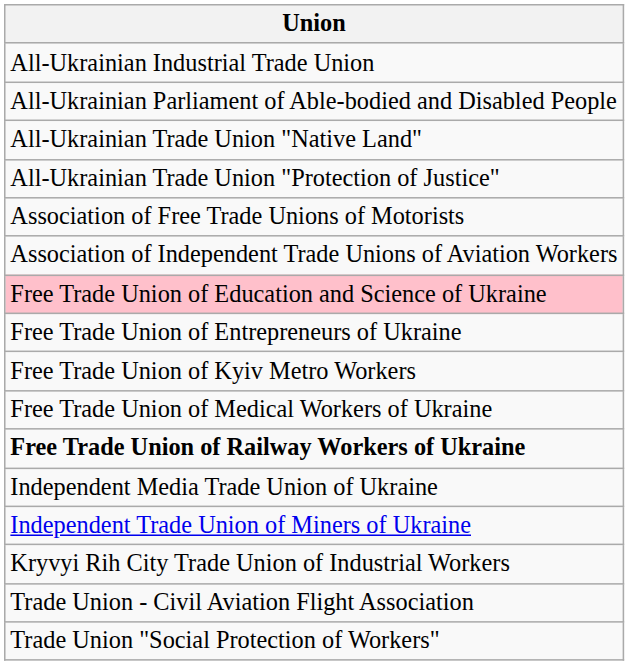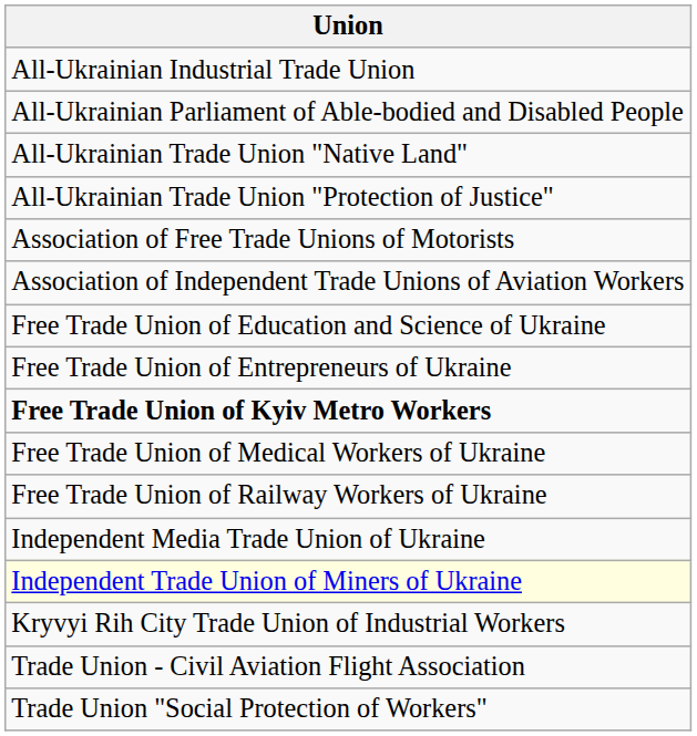row 8 | column 1: pink background -> no background
row 10 | column 1: normal -> bold
row 12 | column 1: bold -> normal
row 14 | column 1: no background -> lightyellow background
